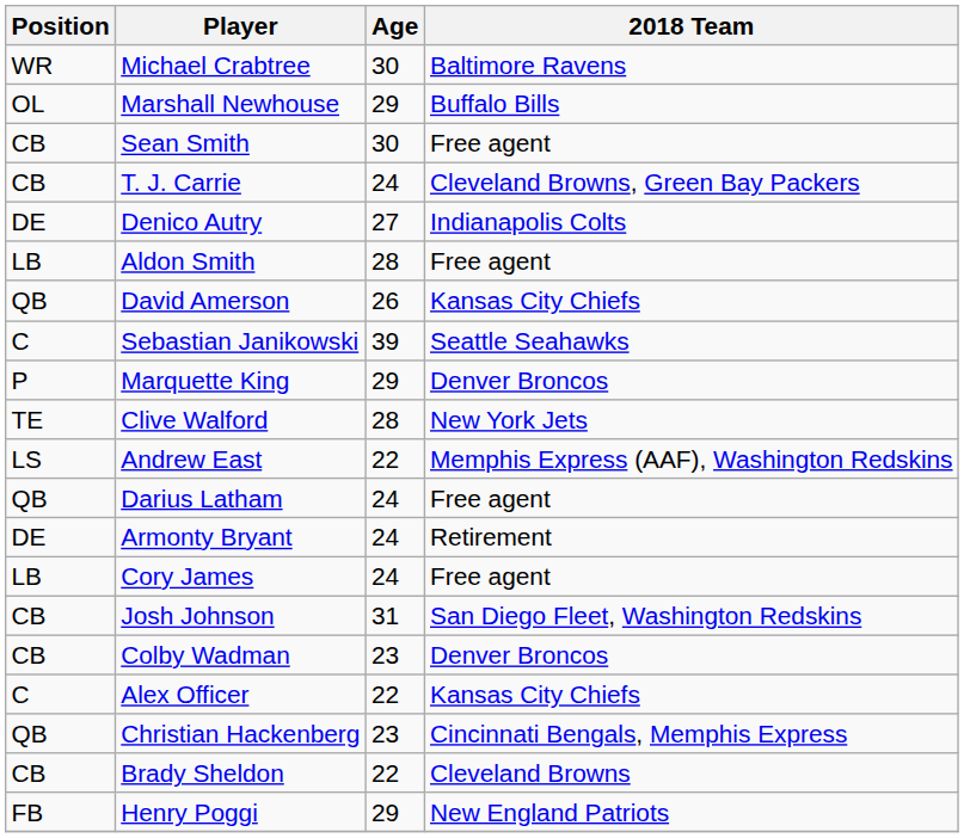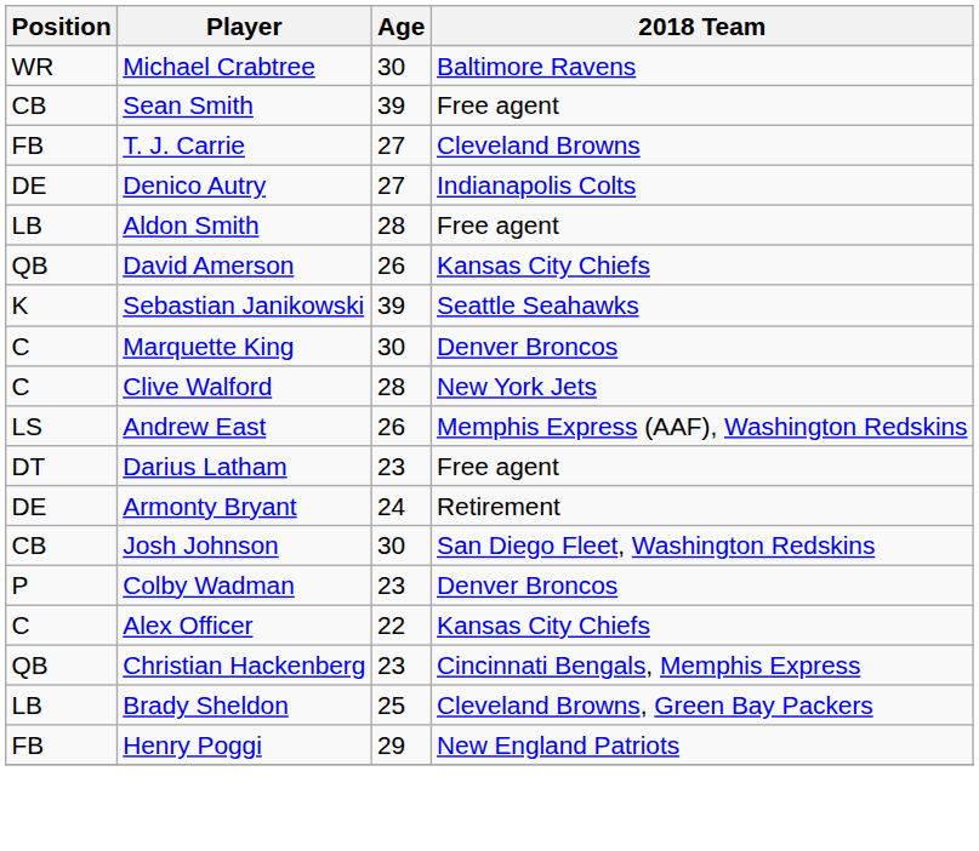- row: OL | Marshall Newhouse | 29 | Buffalo Bills
Sean Smith | Age: 30 -> 39
T. J. Carrie | Position: CB -> FB
T. J. Carrie | Age: 24 -> 27
T. J. Carrie | 2018 Team: Cleveland Browns, Green Bay Packers -> Cleveland Browns
Sebastian Janikowski | Position: C -> K
Marquette King | Position: P -> C
Marquette King | Age: 29 -> 30
Clive Walford | Position: TE -> C
Andrew East | Age: 22 -> 26
Darius Latham | Position: QB -> DT
Darius Latham | Age: 24 -> 23
- row: LB | Cory James | 24 | Free agent
Josh Johnson | Age: 31 -> 30
Colby Wadman | Position: CB -> P
Brady Sheldon | Position: CB -> LB
Brady Sheldon | Age: 22 -> 25
Brady Sheldon | 2018 Team: Cleveland Browns -> Cleveland Browns, Green Bay Packers
